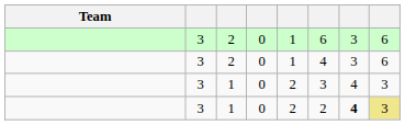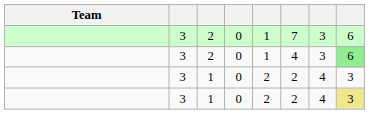row 2 | column 6: 6 -> 7
row 3 | column 8: no background -> lightgreen background
row 4 | column 6: 3 -> 2
row 5 | column 7: bold -> normal
